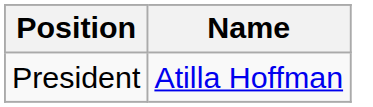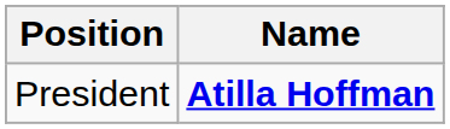President | Name: normal -> bold
